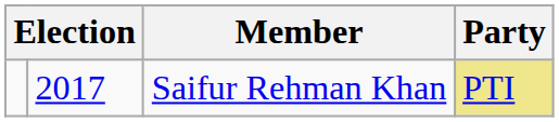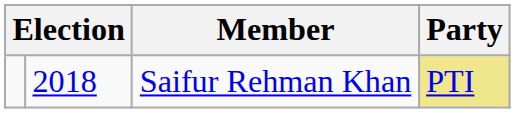Saifur Rehman Khan | column 2: 2017 -> 2018
